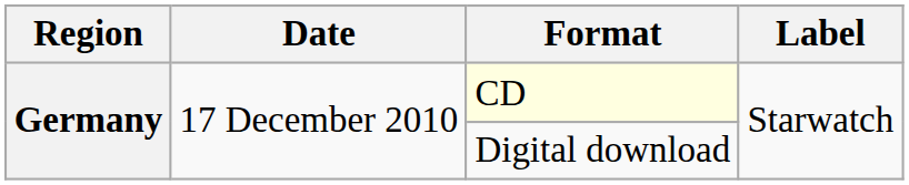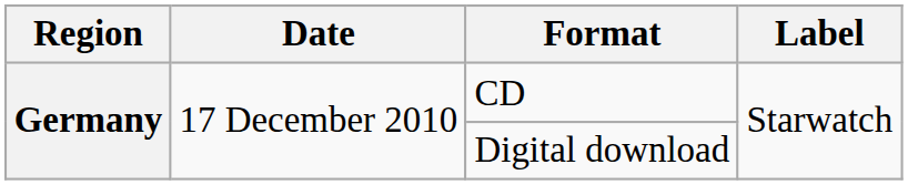CD | Format: lightyellow background -> no background
